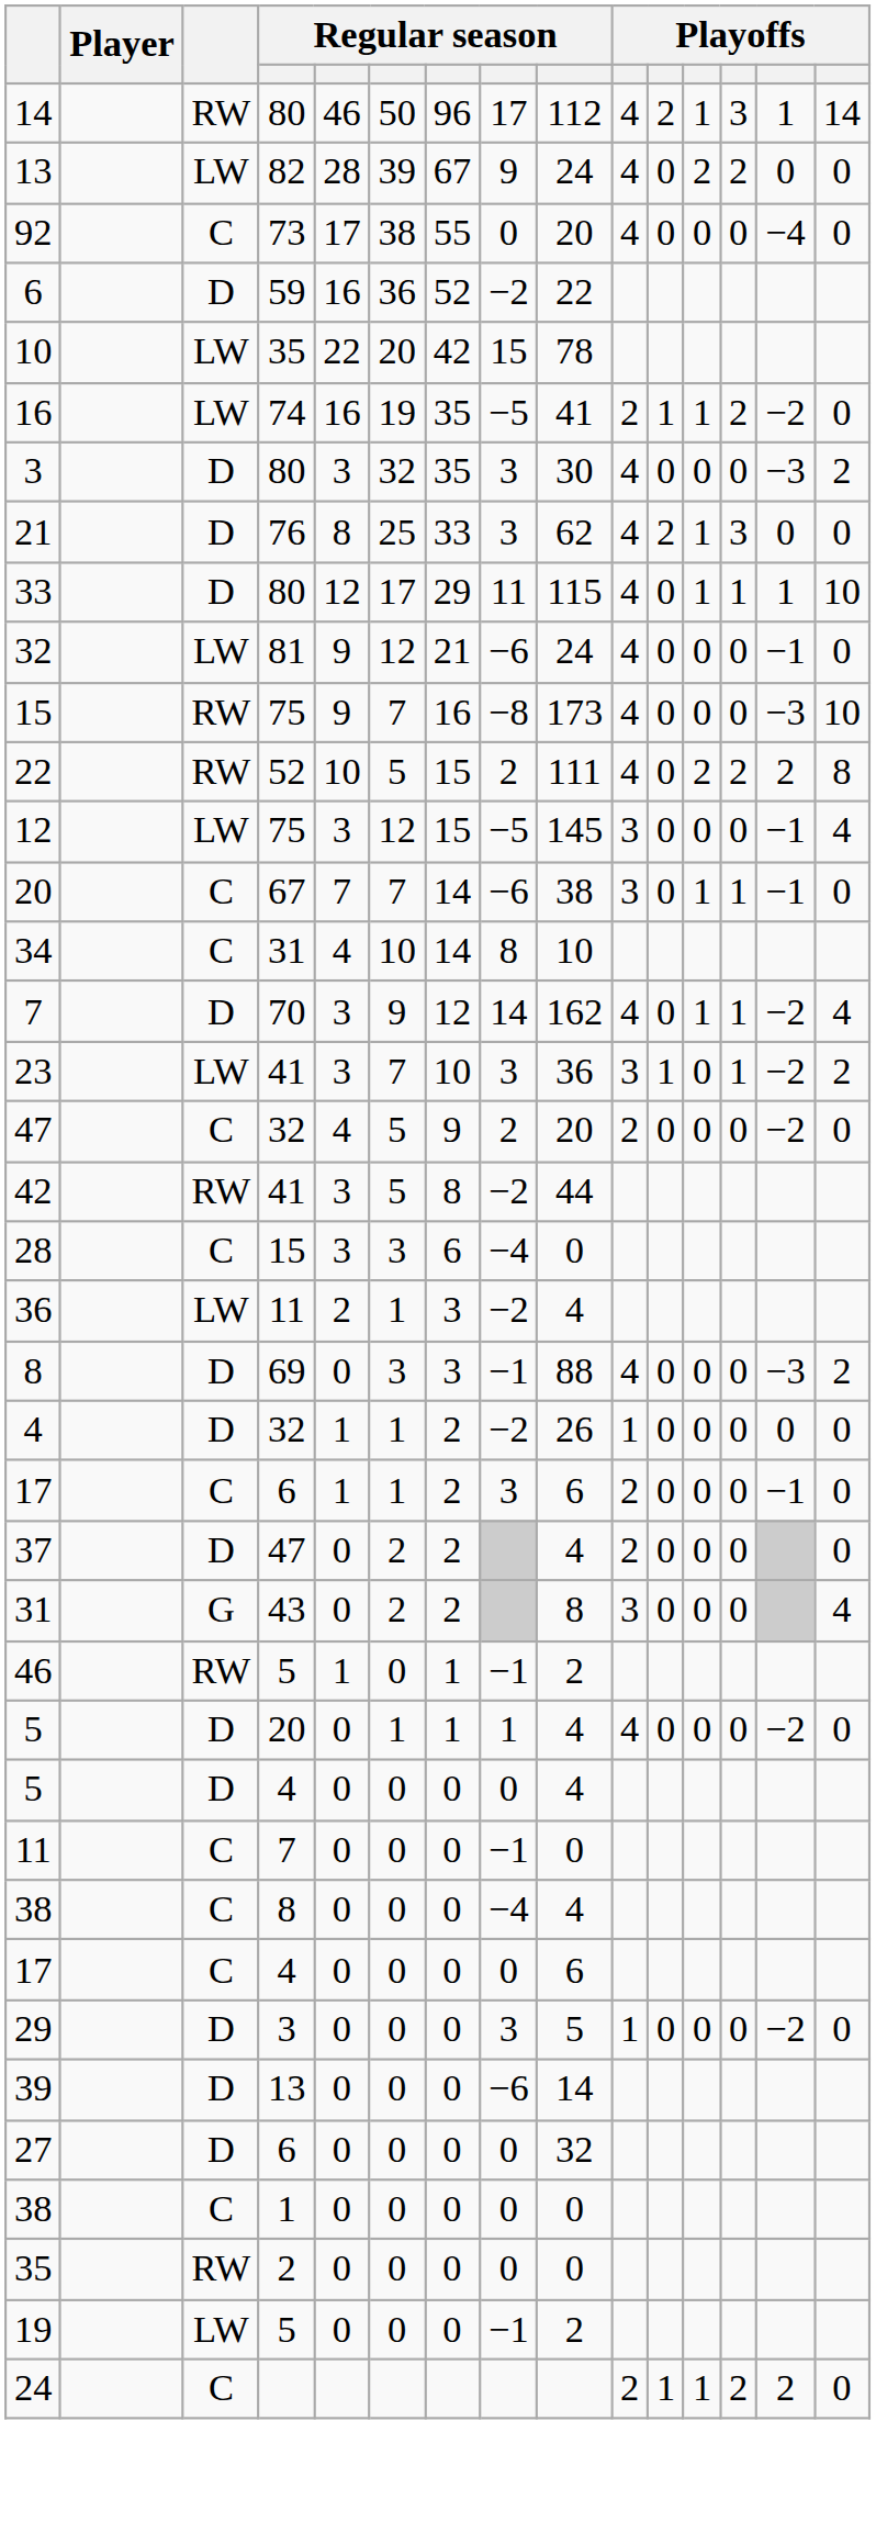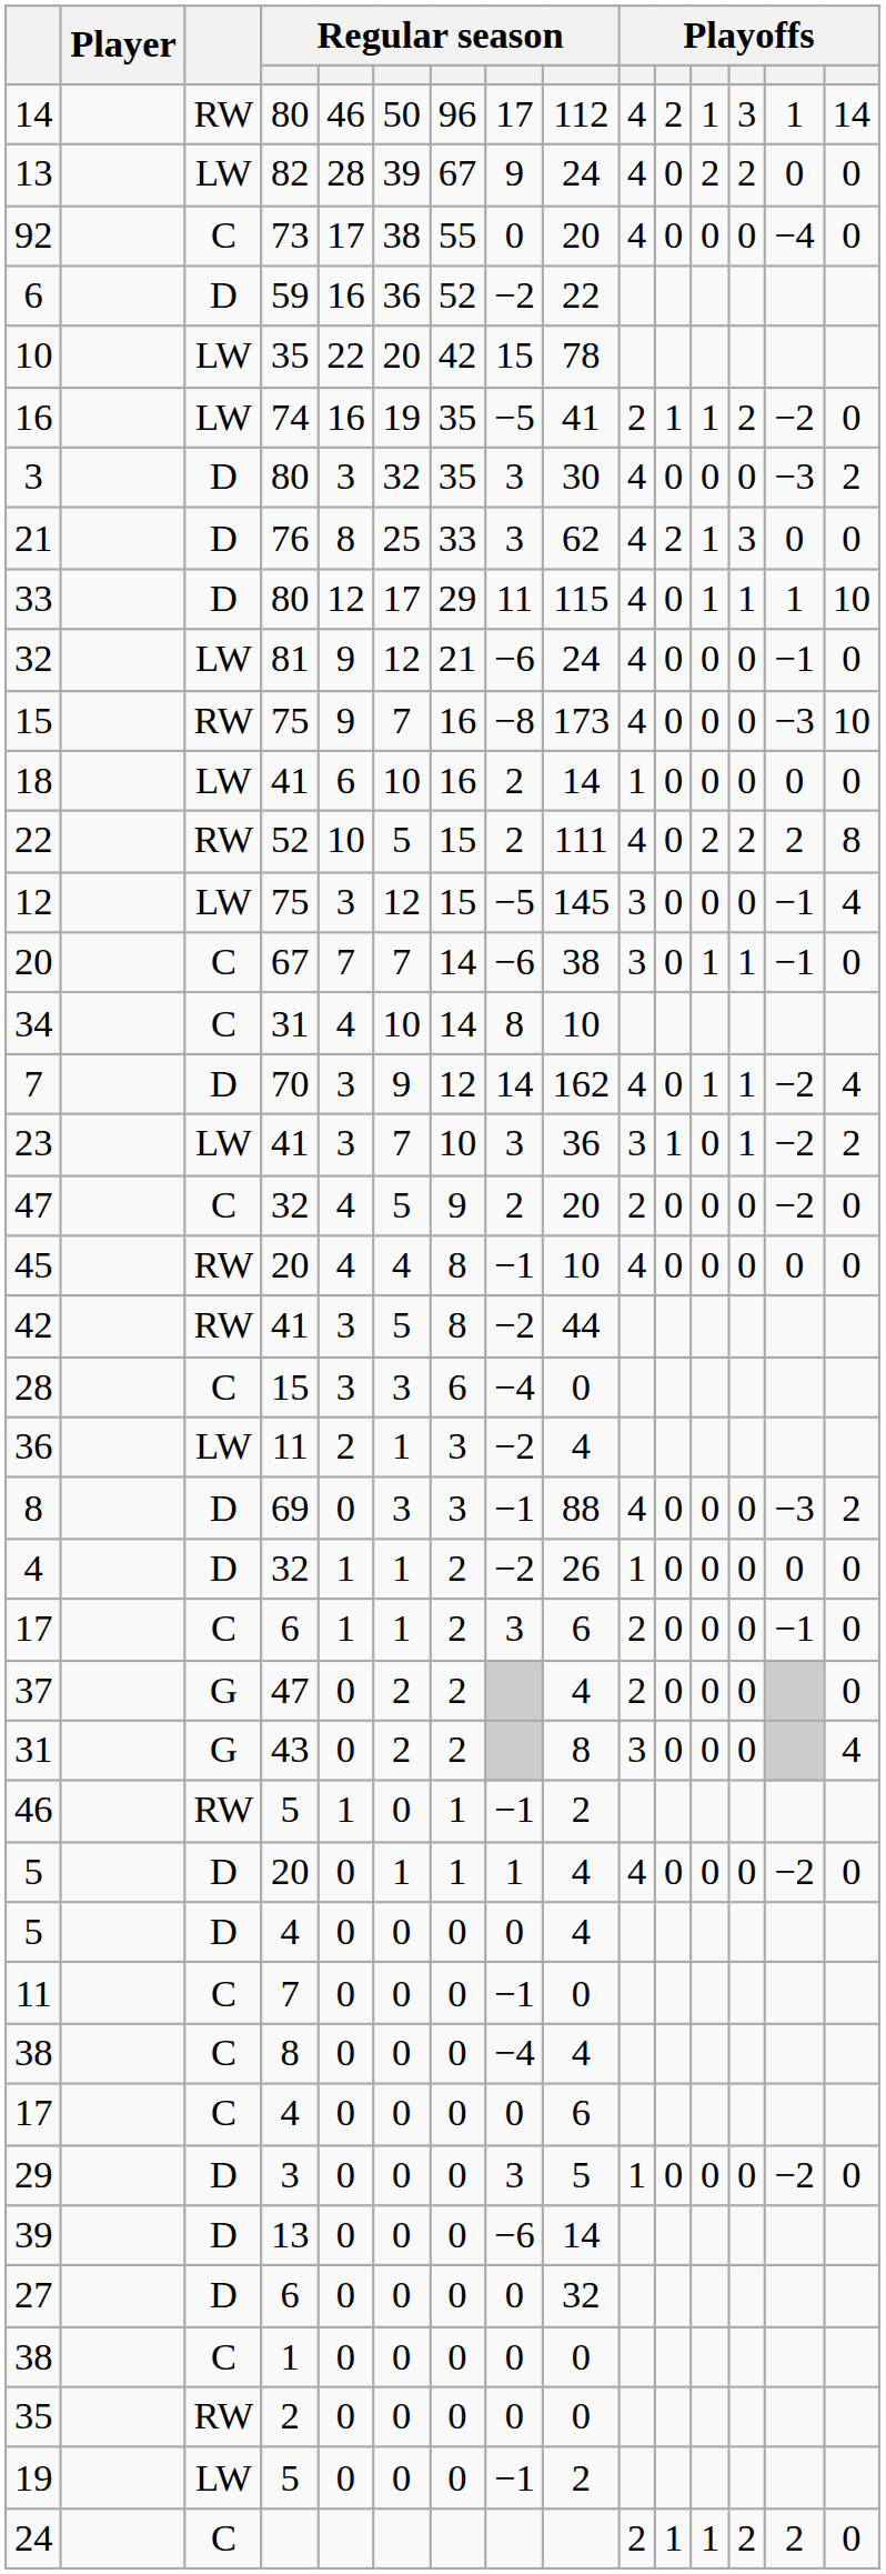+ row: 18 | LW | 41 | 6 | 10 | 16 | 2 | 14 | 1 | 0 | 0 | 0 | 0 | 0
+ row: 45 | RW | 20 | 4 | 4 | 8 | −1 | 10 | 4 | 0 | 0 | 0 | 0 | 0
37 | column 3: D -> G
